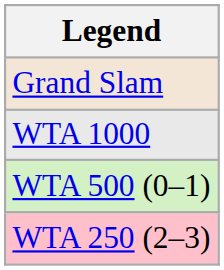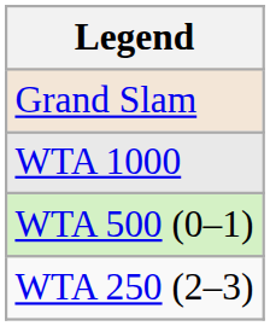row 5 | column 1: pink background -> no background
